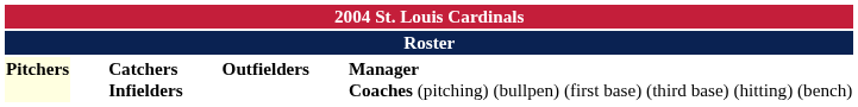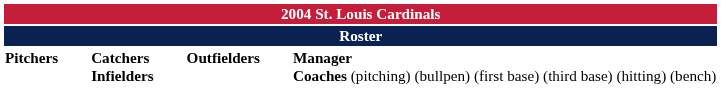Pitchers | column 1: lightyellow background -> no background
